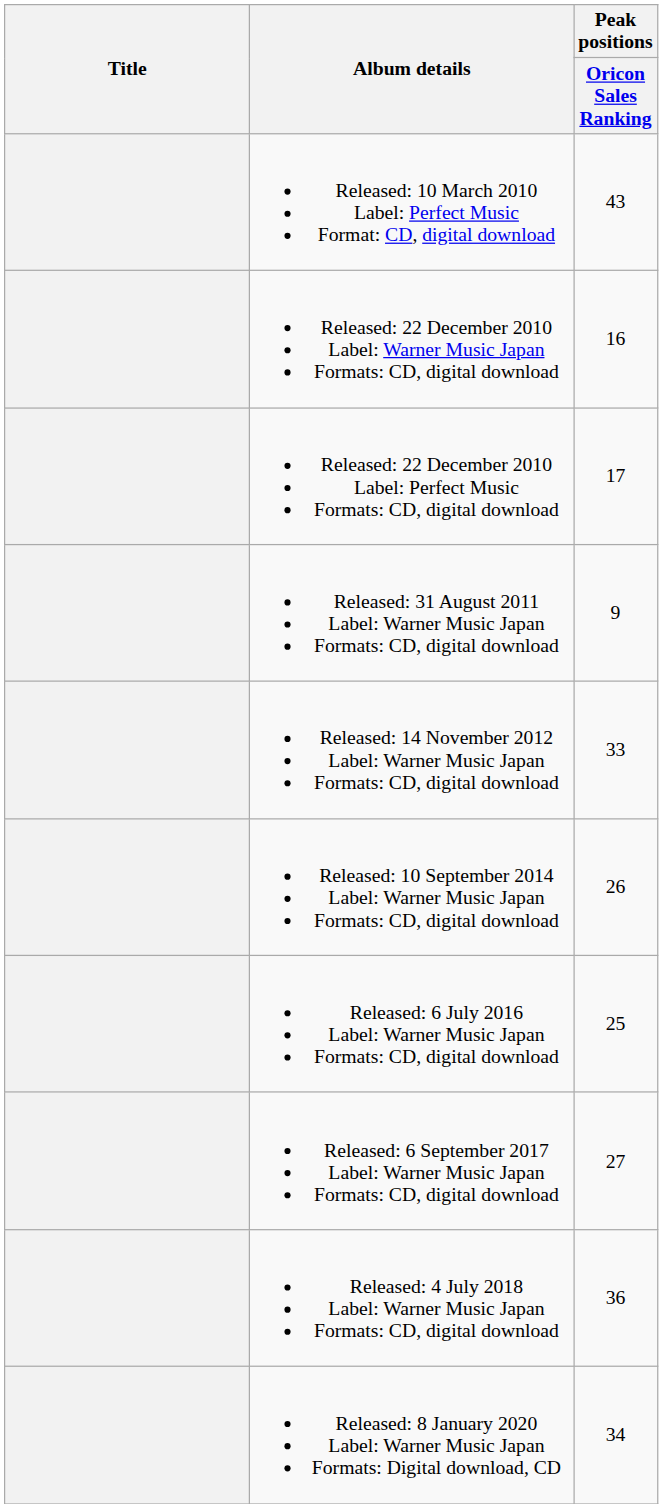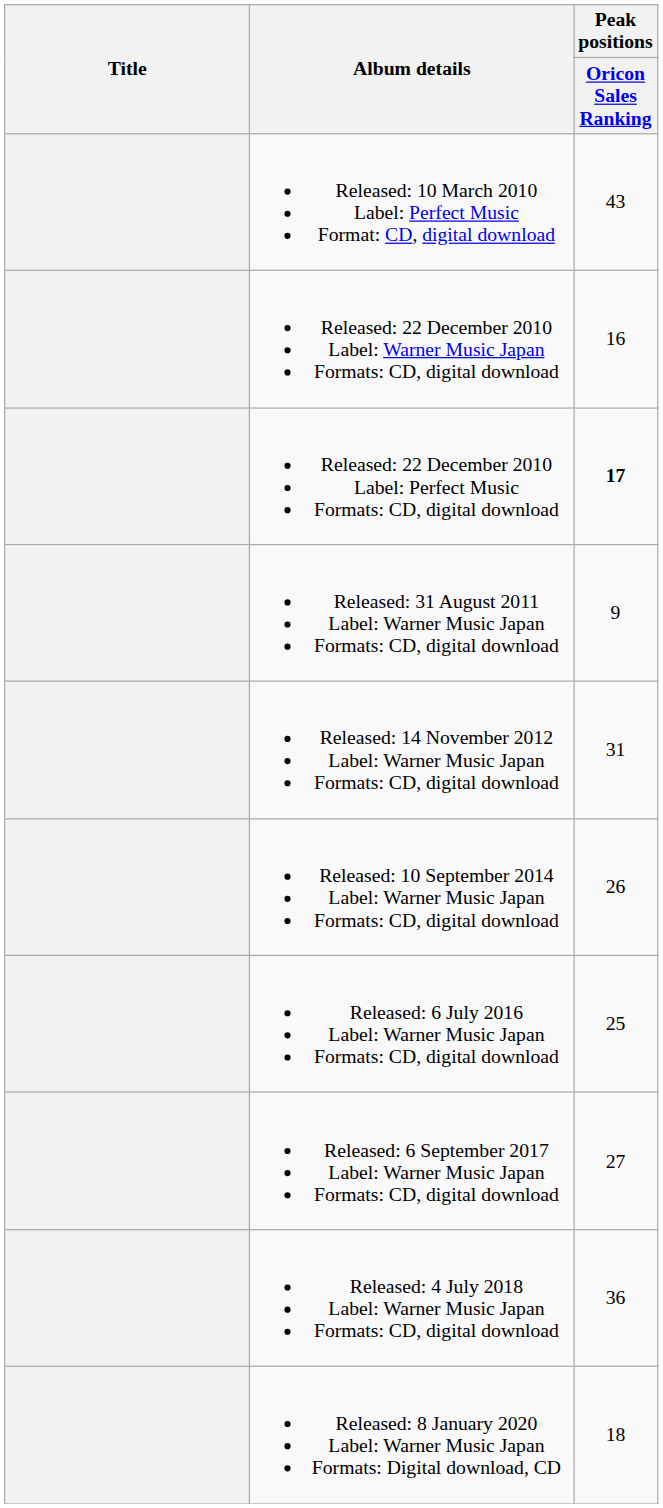row 5 | Peak positions / Oricon Sales Ranking: normal -> bold
row 7 | Peak positions / Oricon Sales Ranking: 33 -> 31
row 12 | Peak positions / Oricon Sales Ranking: 34 -> 18
